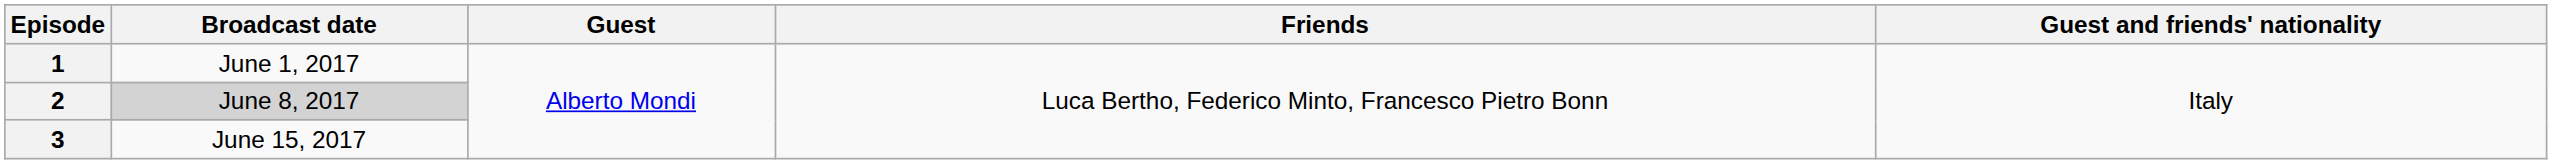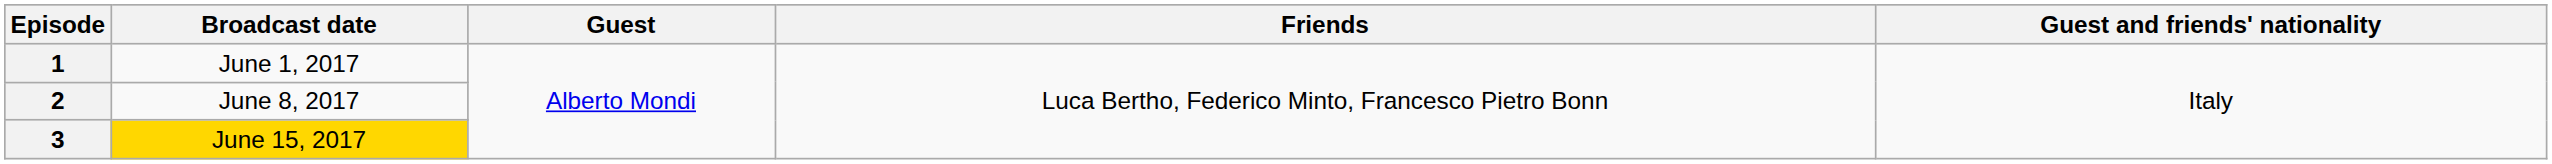2 | Broadcast date: lightgrey background -> no background
3 | Broadcast date: no background -> gold background
